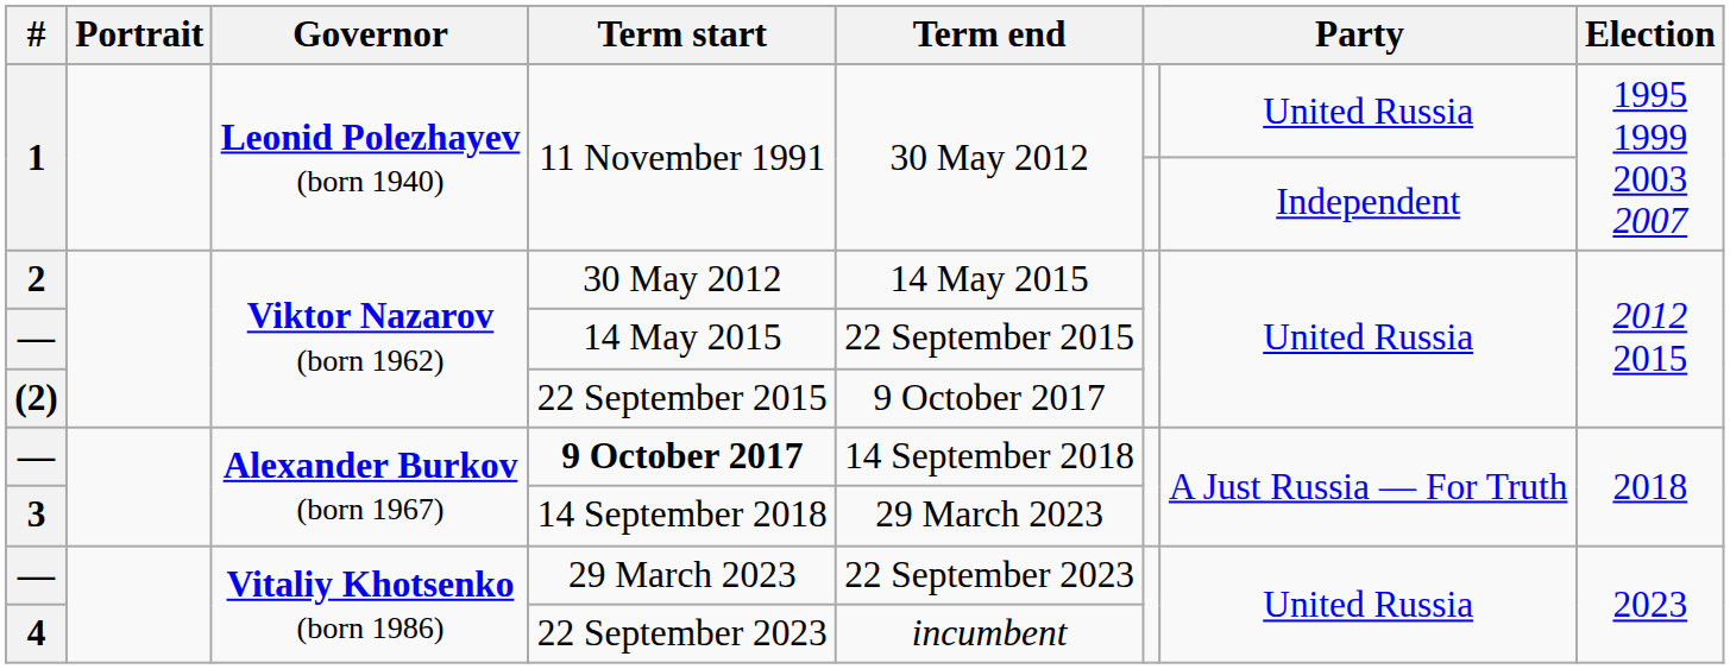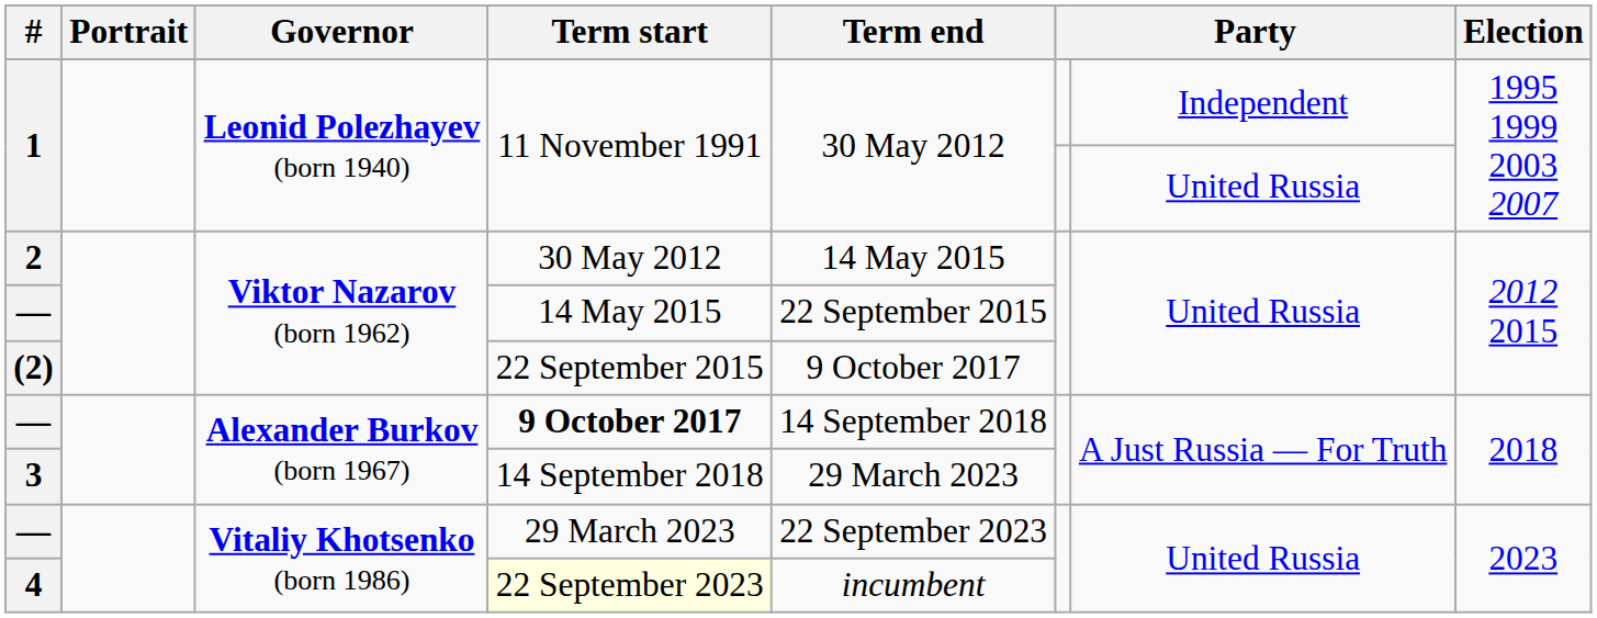row 2 | column 7: United Russia -> Independent
row 3 | column 7: Independent -> United Russia
row 10 | Term start: no background -> lightyellow background
